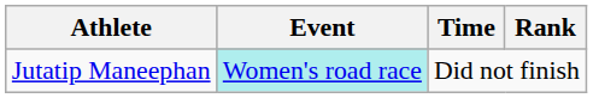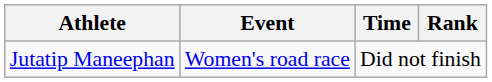Jutatip Maneephan | Event: paleturquoise background -> no background
